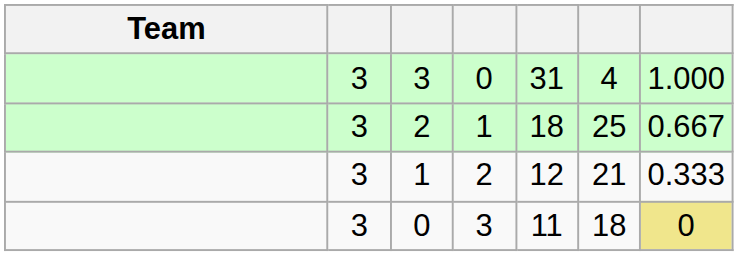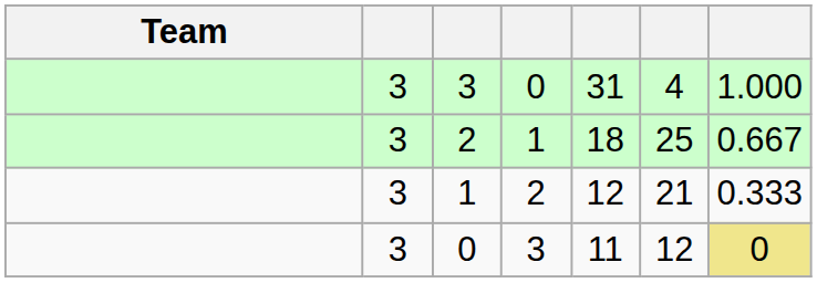row 5 | column 6: 18 -> 12
